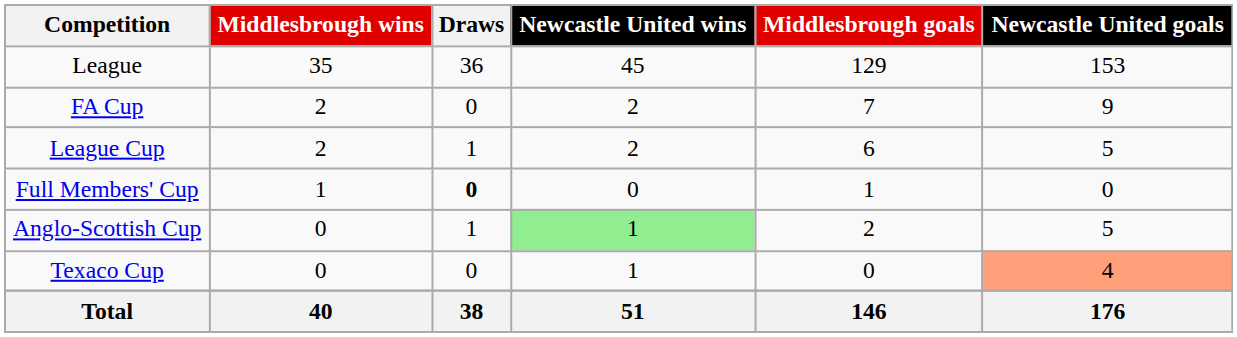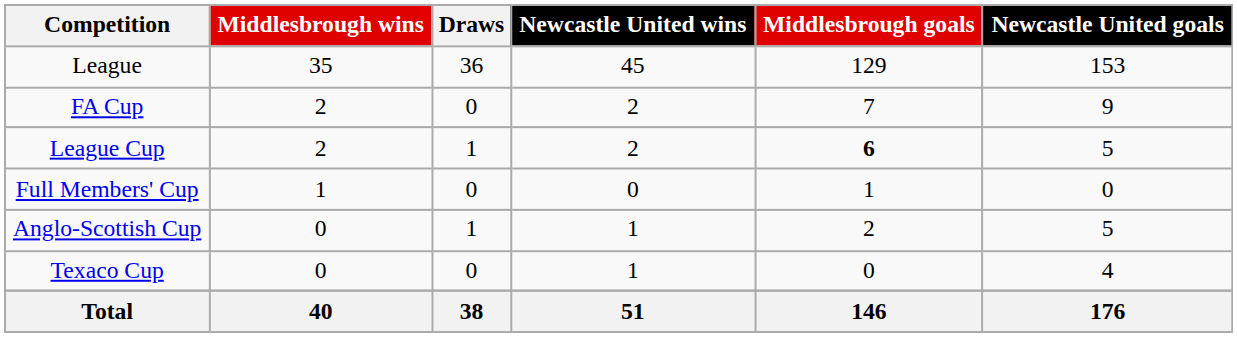League Cup | Middlesbrough goals: normal -> bold
Full Members' Cup | Draws: bold -> normal
Anglo-Scottish Cup | Newcastle United wins: lightgreen background -> no background
Texaco Cup | Newcastle United goals: lightsalmon background -> no background
